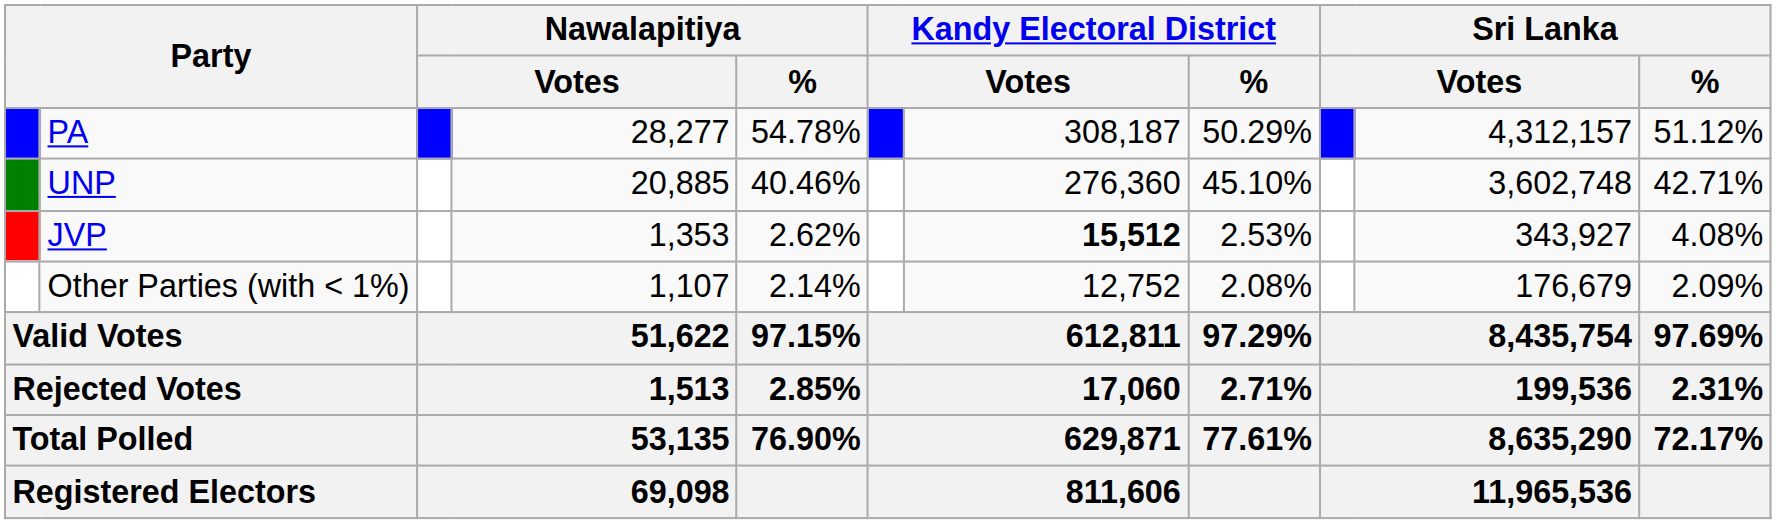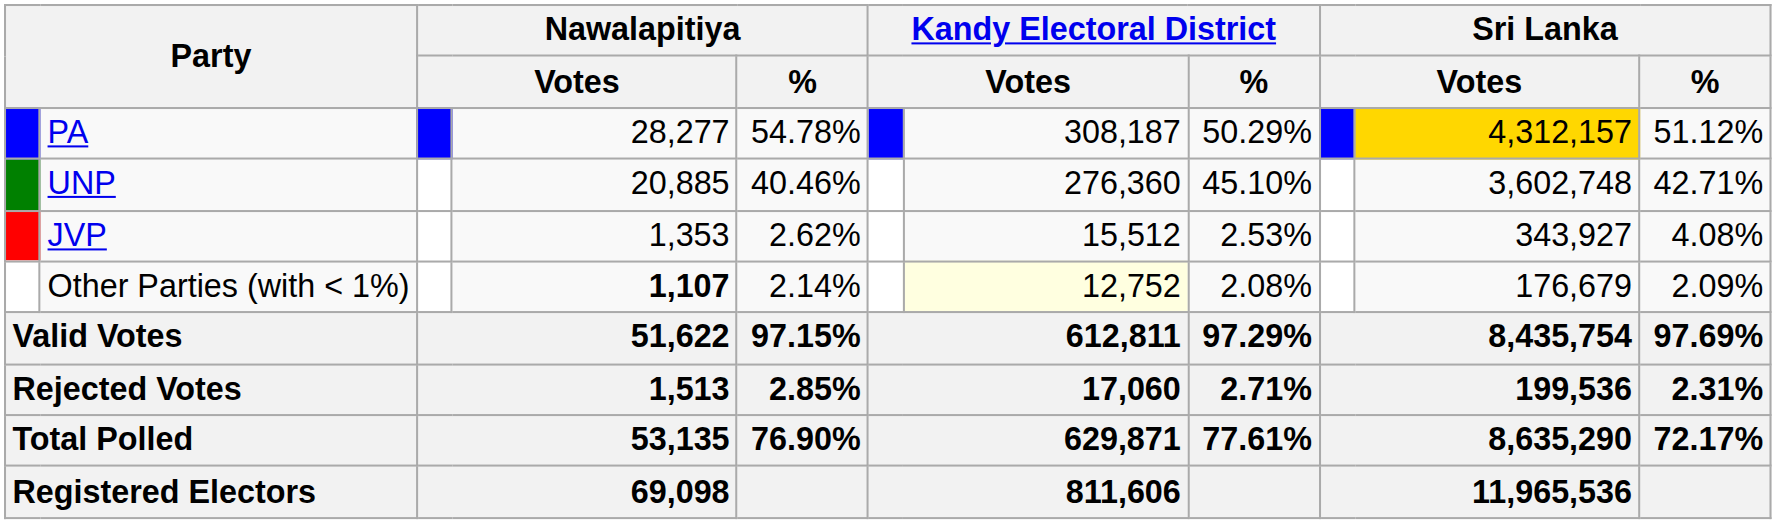PA | column 10: no background -> gold background
JVP | column 7: bold -> normal
Other Parties (with < 1%) | column 4: normal -> bold
Other Parties (with < 1%) | column 7: no background -> lightyellow background
